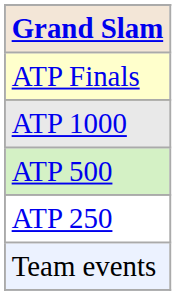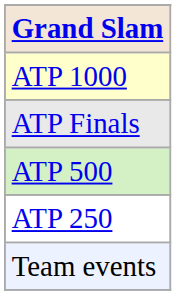row 2 | column 1: ATP Finals -> ATP 1000
row 3 | column 1: ATP 1000 -> ATP Finals
